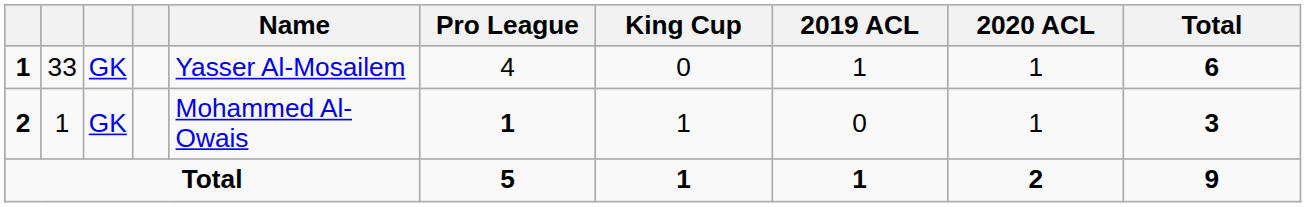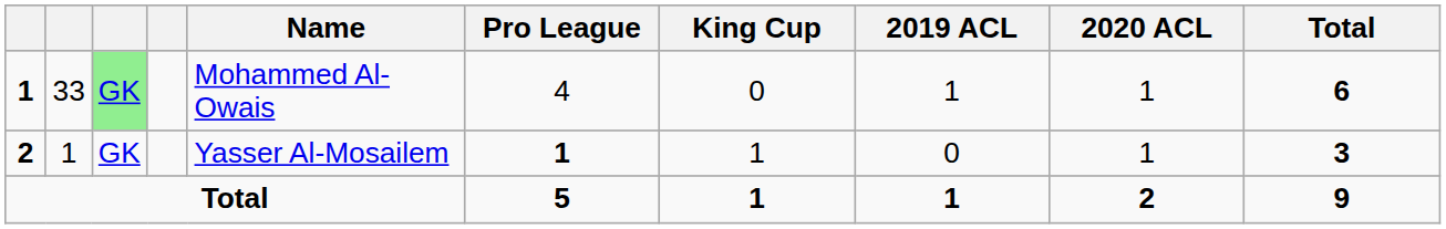row 2 | column 3: no background -> lightgreen background
row 2 | Name: Yasser Al-Mosailem -> Mohammed Al-Owais
row 3 | Name: Mohammed Al-Owais -> Yasser Al-Mosailem
